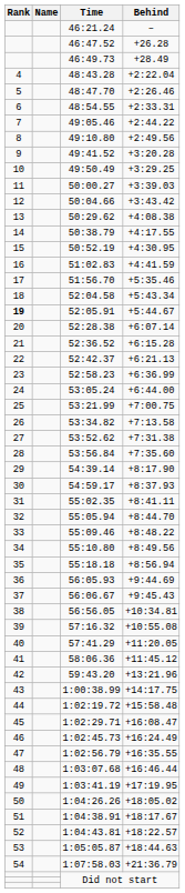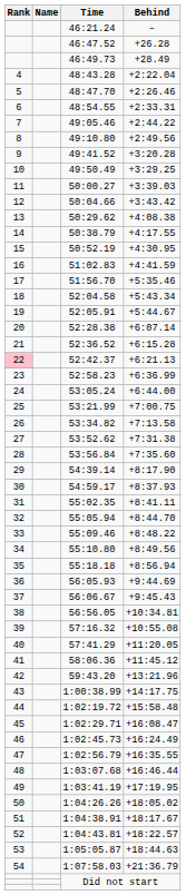52:05.91 | Rank: bold -> normal
52:42.37 | Rank: no background -> pink background
